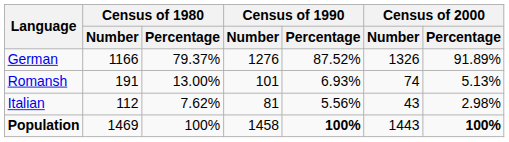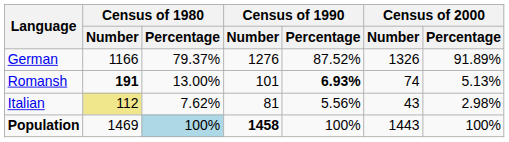Romansh | Census of 1980 / Number: normal -> bold
Romansh | Census of 1990 / Percentage: normal -> bold
Italian | Census of 1980 / Number: no background -> khaki background
Population | Census of 1980 / Percentage: no background -> lightblue background
Population | Census of 1990 / Number: normal -> bold
Population | Census of 1990 / Percentage: bold -> normal
Population | Census of 2000 / Percentage: bold -> normal
